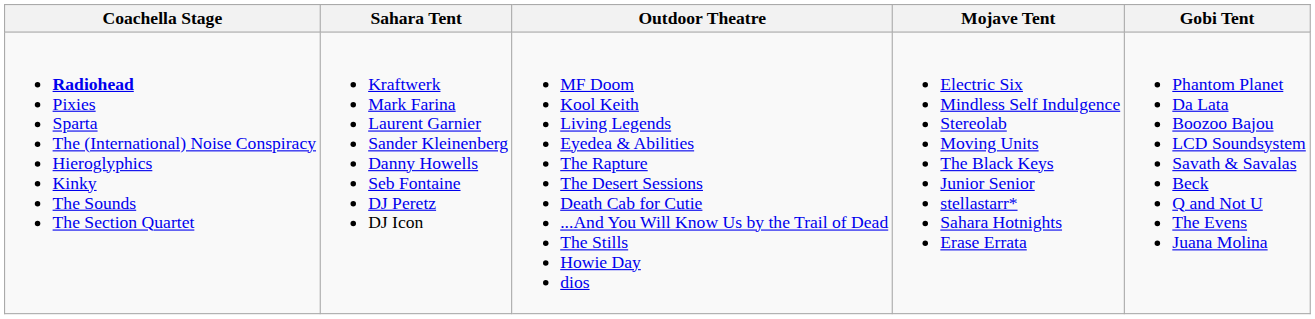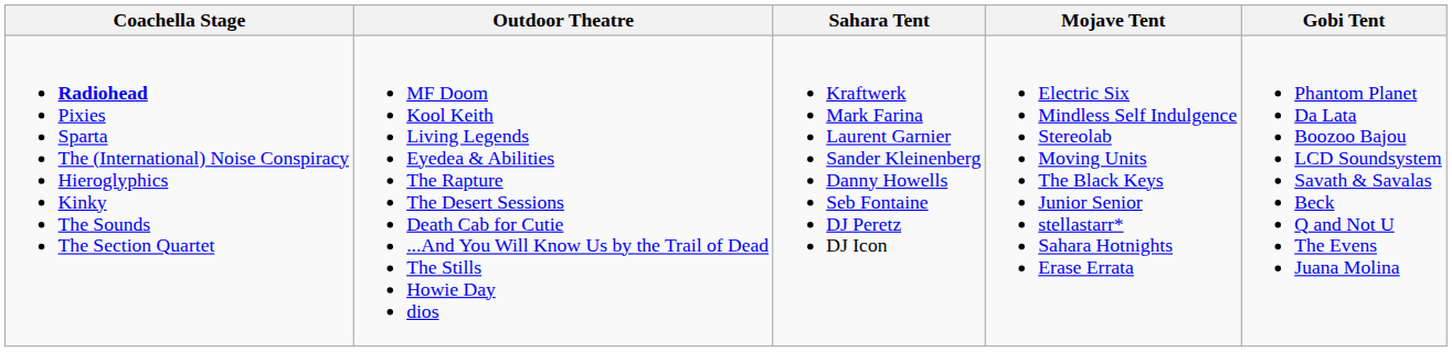columns swapped: Outdoor Theatre <-> Sahara Tent
